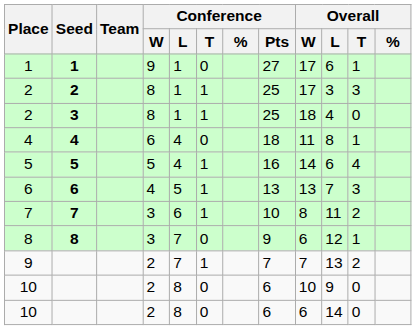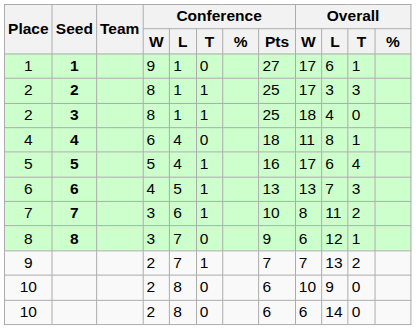row 7 | Overall / W: 14 -> 17
